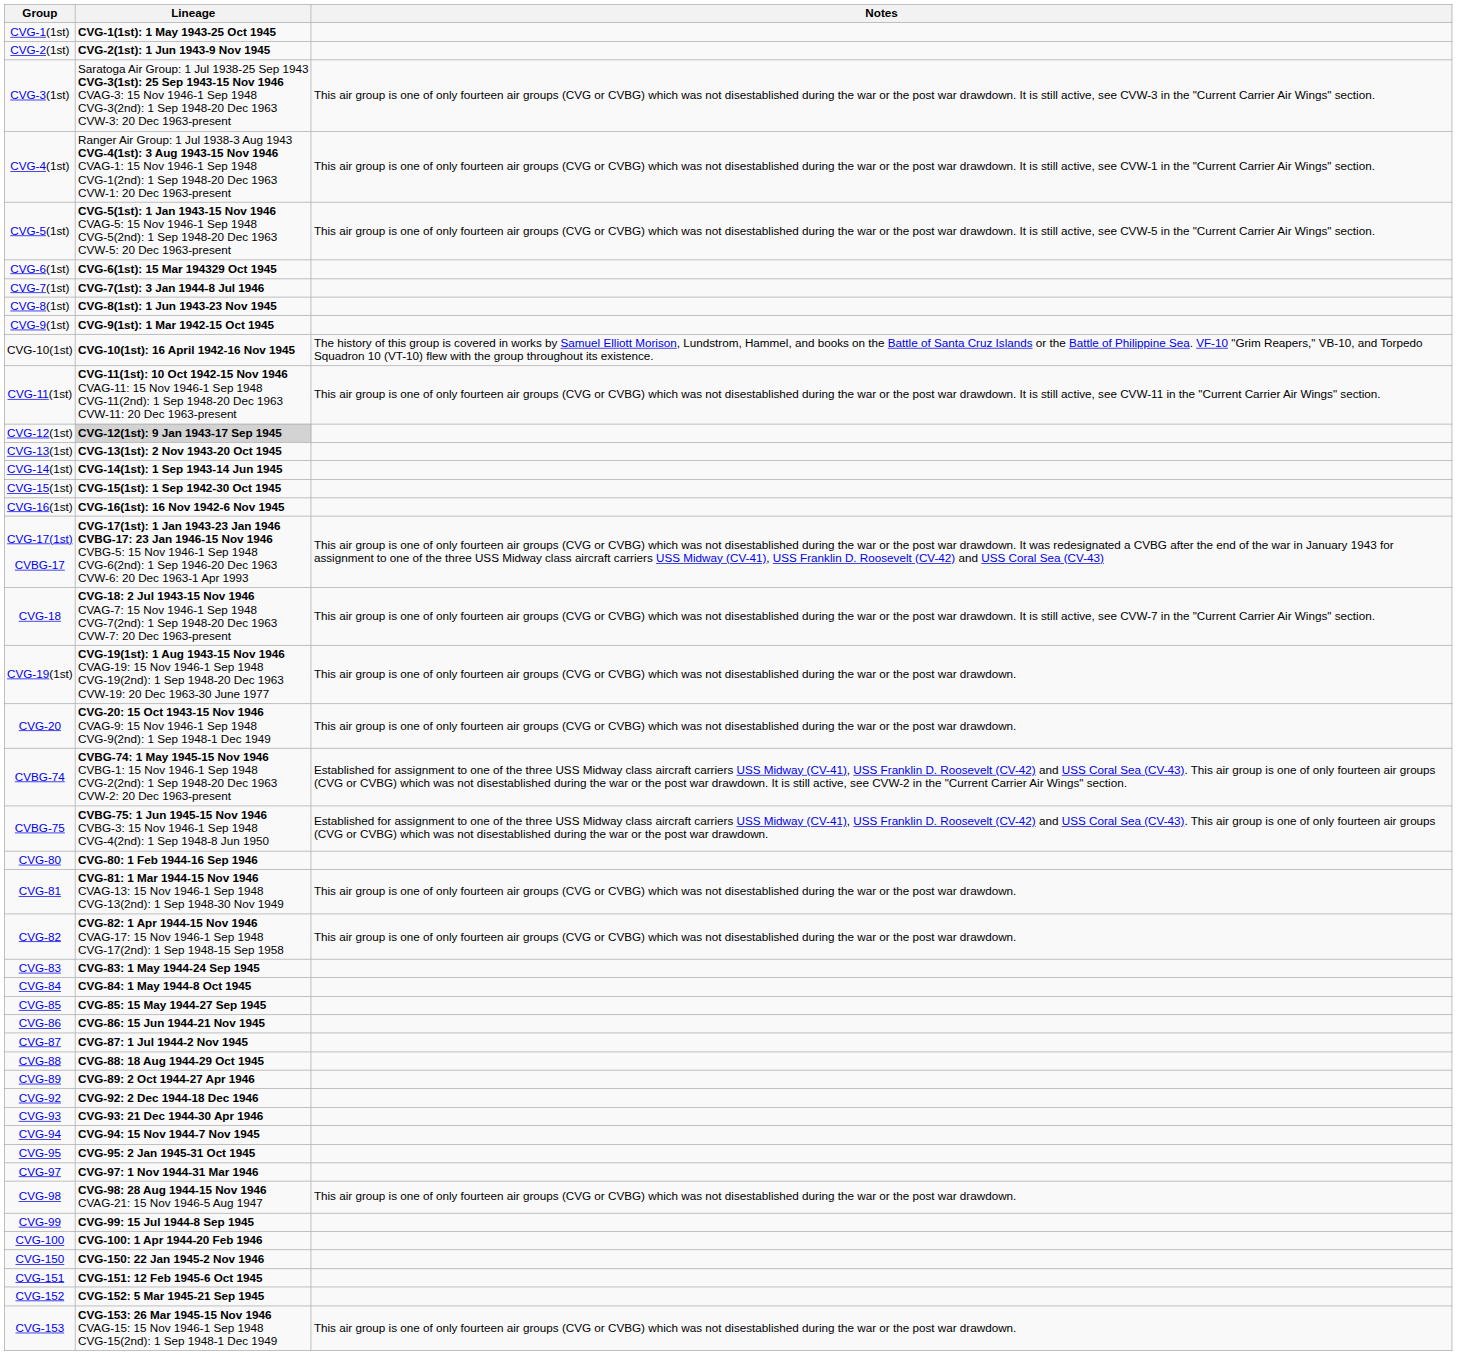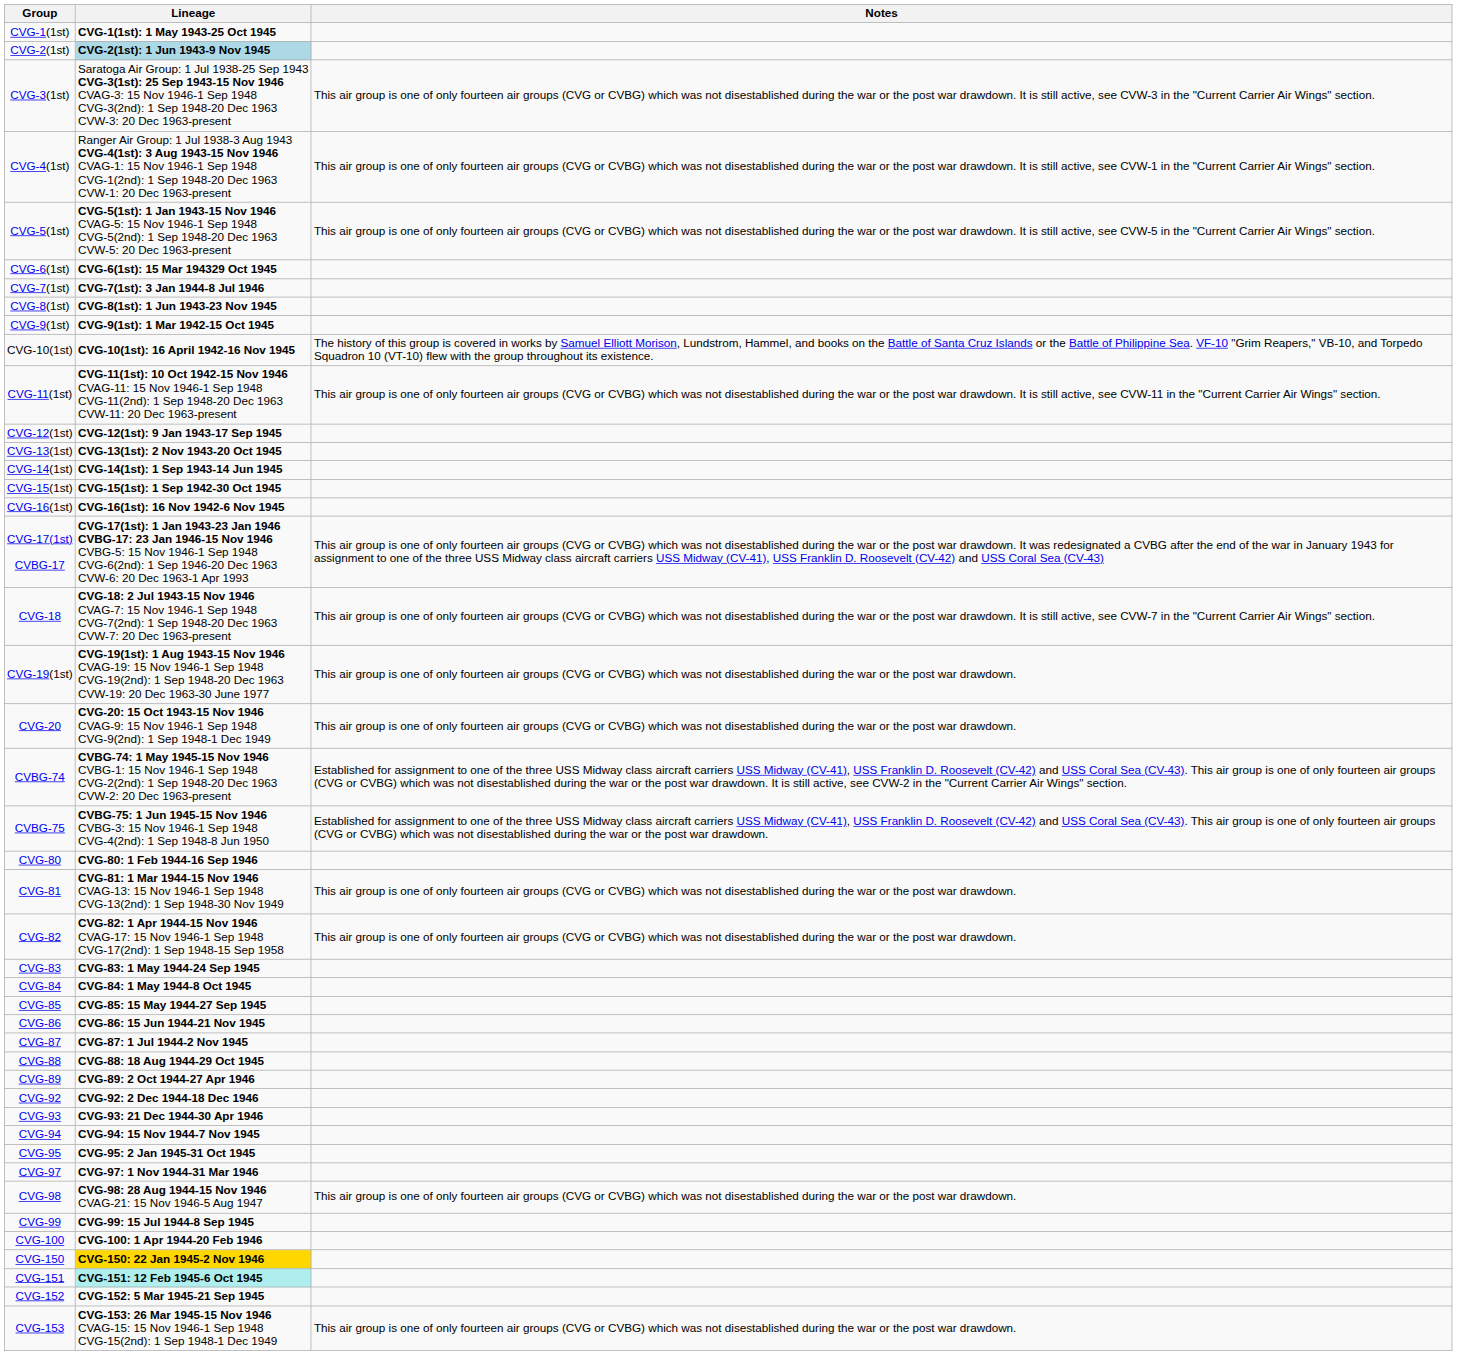CVG-2(1st) | Lineage: no background -> lightblue background
CVG-12(1st) | Lineage: lightgrey background -> no background
CVG-150 | Lineage: no background -> gold background
CVG-151 | Lineage: no background -> paleturquoise background
